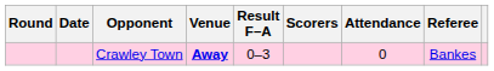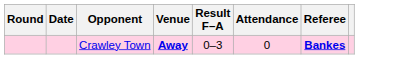- column: Scorers
Crawley Town | Referee: normal -> bold
